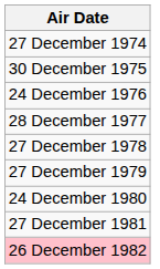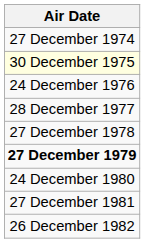row 3 | column 1: no background -> lightyellow background
row 7 | column 1: normal -> bold
row 10 | column 1: pink background -> no background
